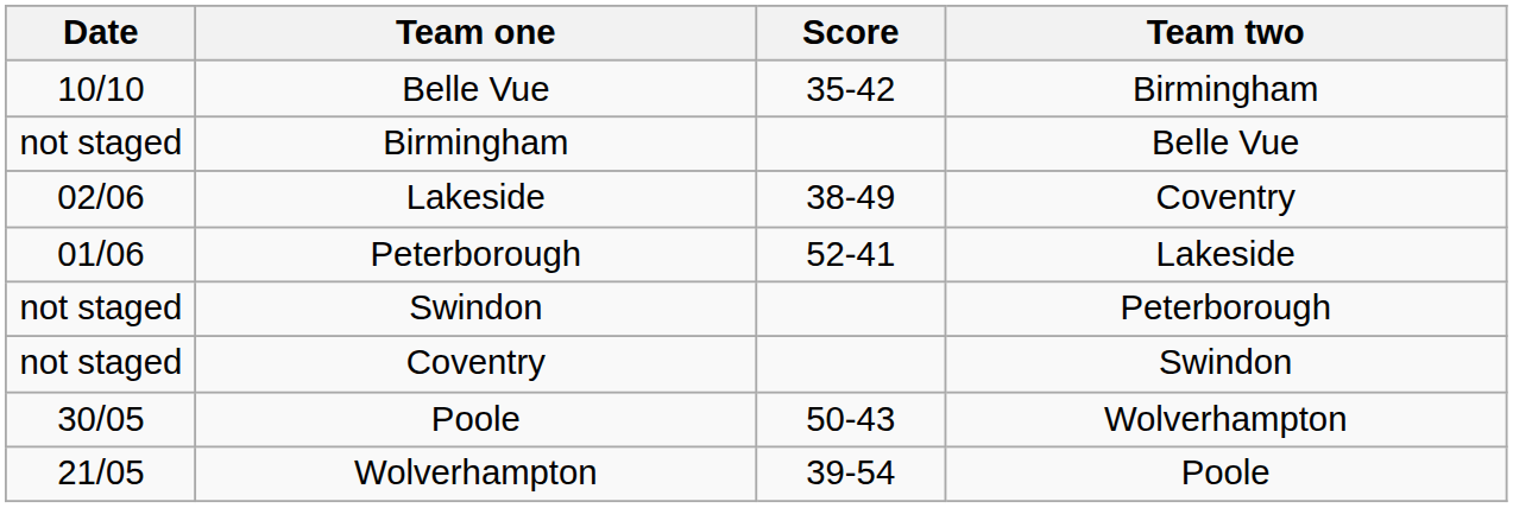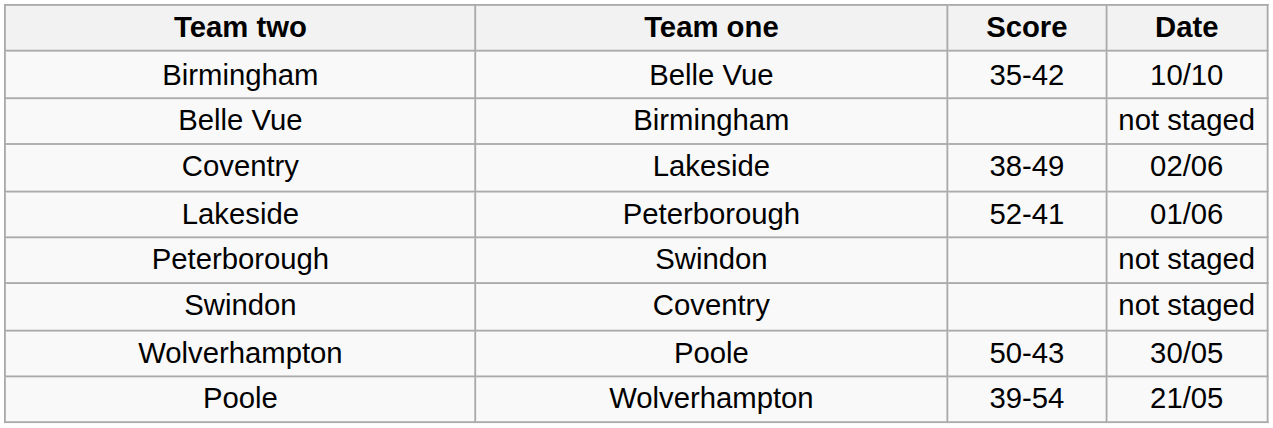columns swapped: Date <-> Team two
